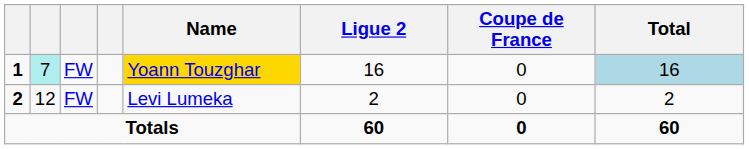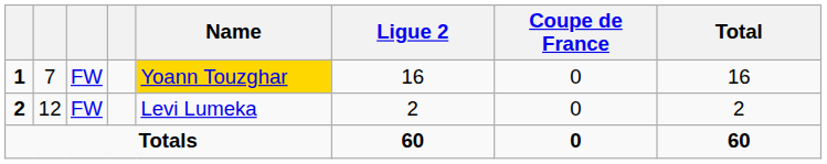1 | column 2: paleturquoise background -> no background
1 | Total: lightblue background -> no background
